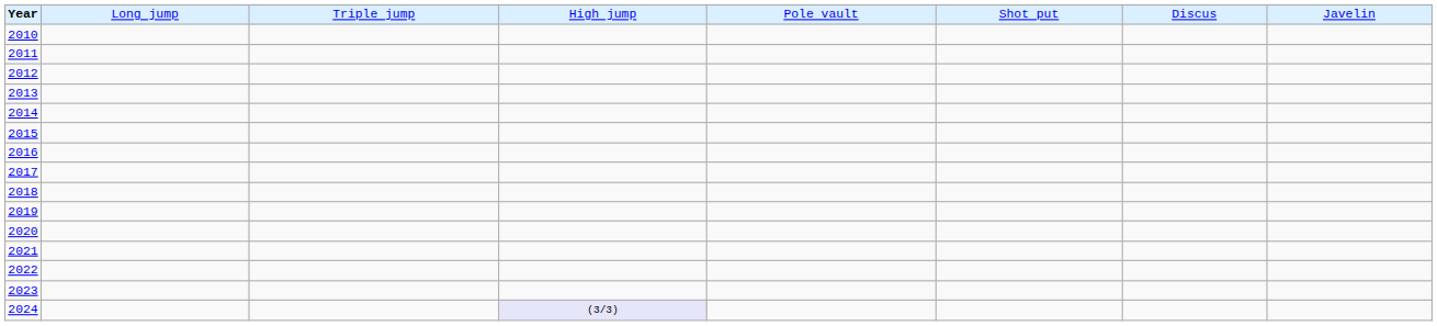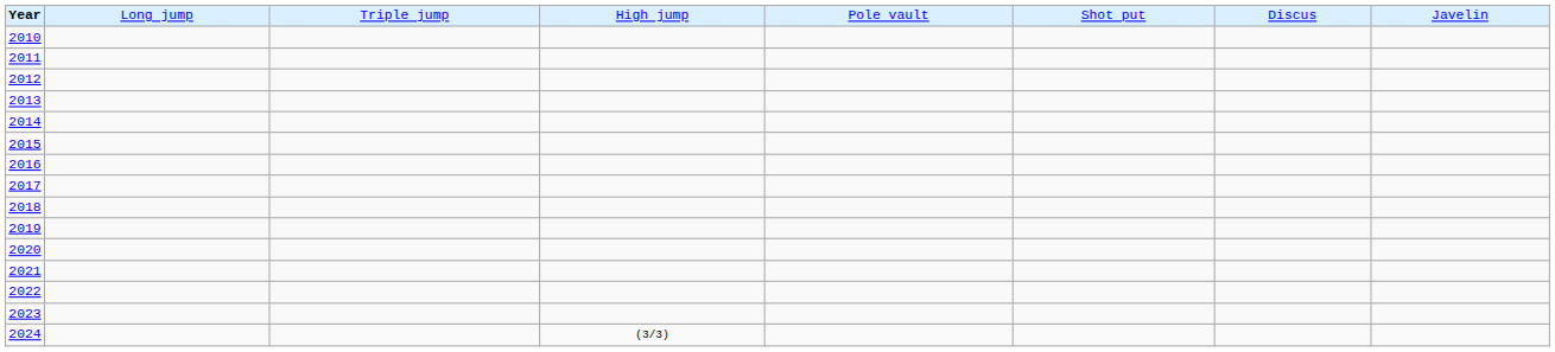2024 | column 4: lavender background -> no background
